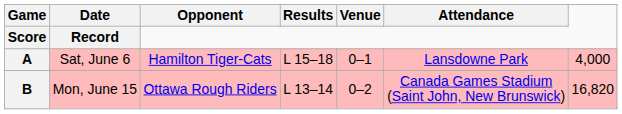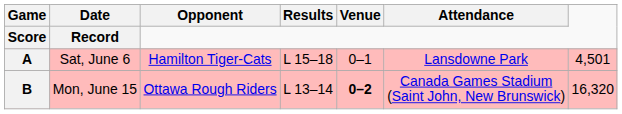A | column 7: 4,000 -> 4,501
B | Venue: normal -> bold
B | column 7: 16,820 -> 16,320
